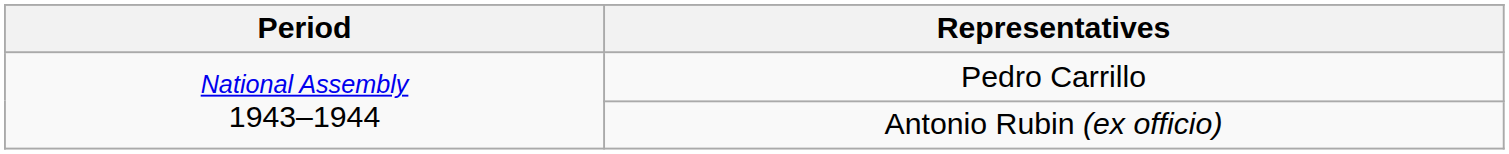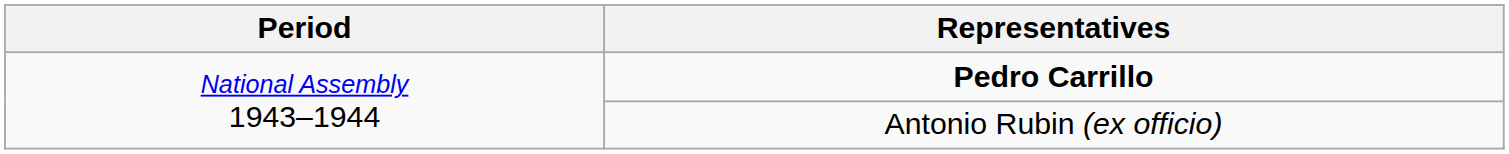Pedro Carrillo | Representatives: normal -> bold
